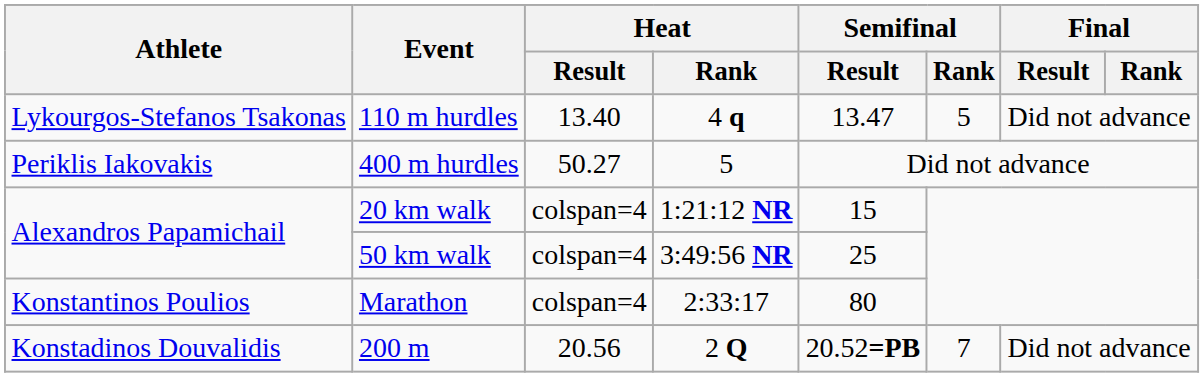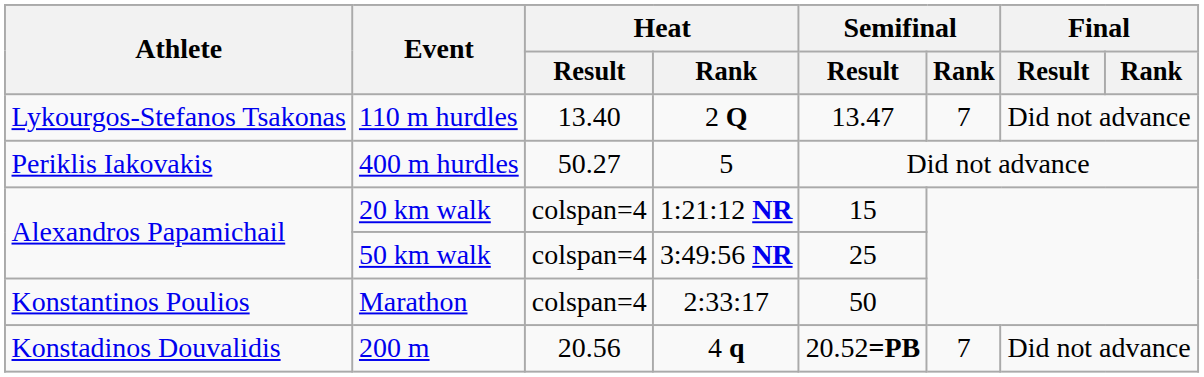110 m hurdles | Heat / Rank: 4 q -> 2 Q
110 m hurdles | Semifinal / Rank: 5 -> 7
Marathon | Semifinal / Result: 80 -> 50
200 m | Heat / Rank: 2 Q -> 4 q
